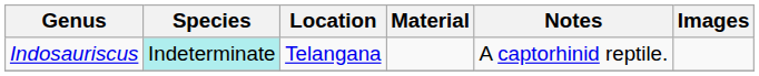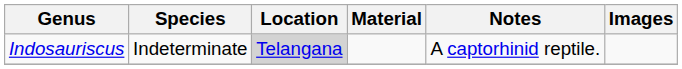Indosauriscus | Species: paleturquoise background -> no background
Indosauriscus | Location: no background -> lightgrey background
